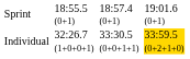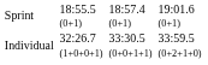Individual | column 4: gold background -> no background
